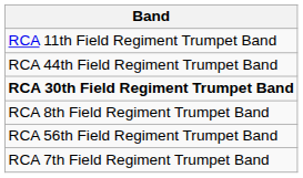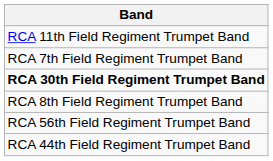row 3 | column 1: RCA 44th Field Regiment Trumpet Band -> RCA 7th Field Regiment Trumpet Band
row 7 | column 1: RCA 7th Field Regiment Trumpet Band -> RCA 44th Field Regiment Trumpet Band
